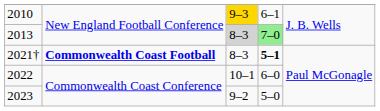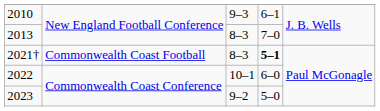2010 | column 3: gold background -> no background
2013 | column 3: lightgrey background -> no background
2013 | column 4: lightgreen background -> no background
2021† | column 2: bold -> normal
